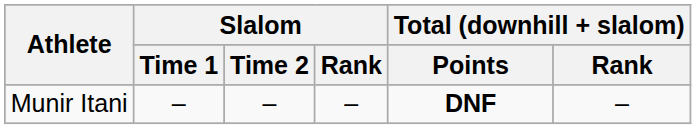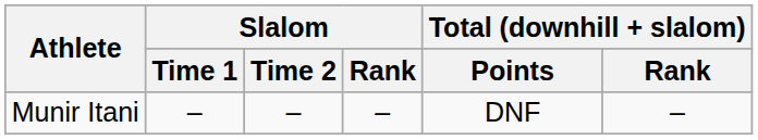Munir Itani | Total (downhill + slalom) / Points: bold -> normal
